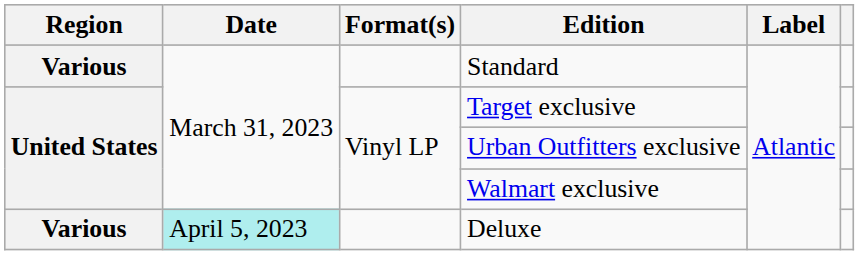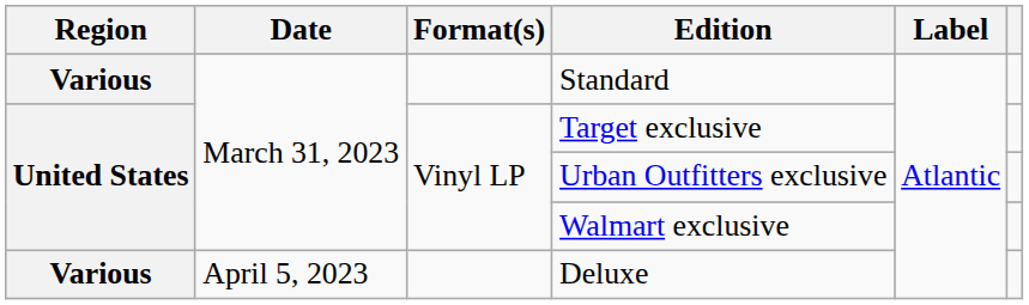Deluxe | Date: paleturquoise background -> no background
